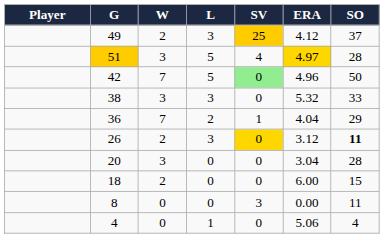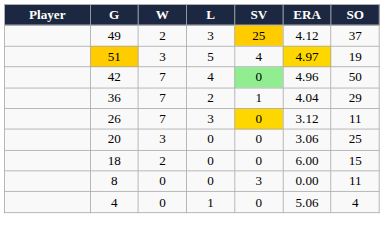51 | SO: 28 -> 19
42 | L: 5 -> 4
- row: 38 | 3 | 3 | 0 | 5.32 | 33
26 | W: 2 -> 7
26 | SO: bold -> normal
20 | ERA: 3.04 -> 3.06
20 | SO: 28 -> 25
